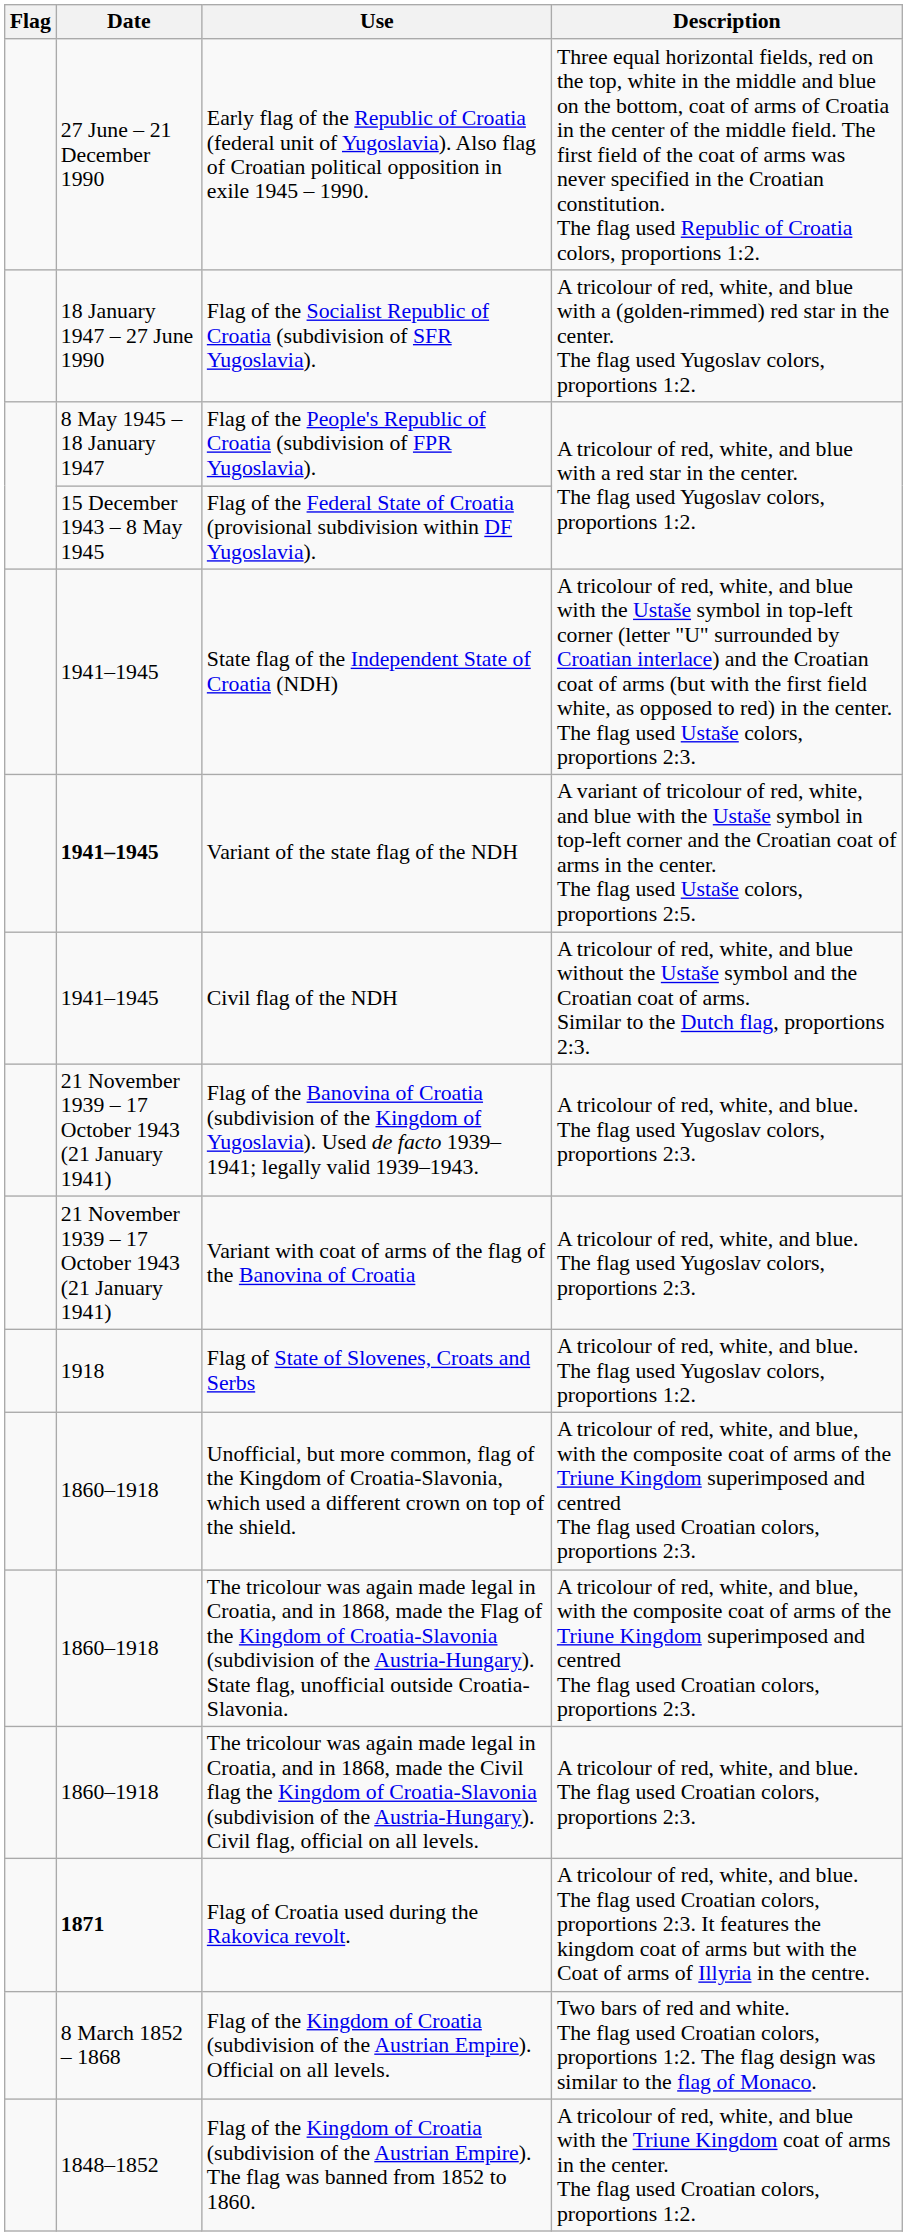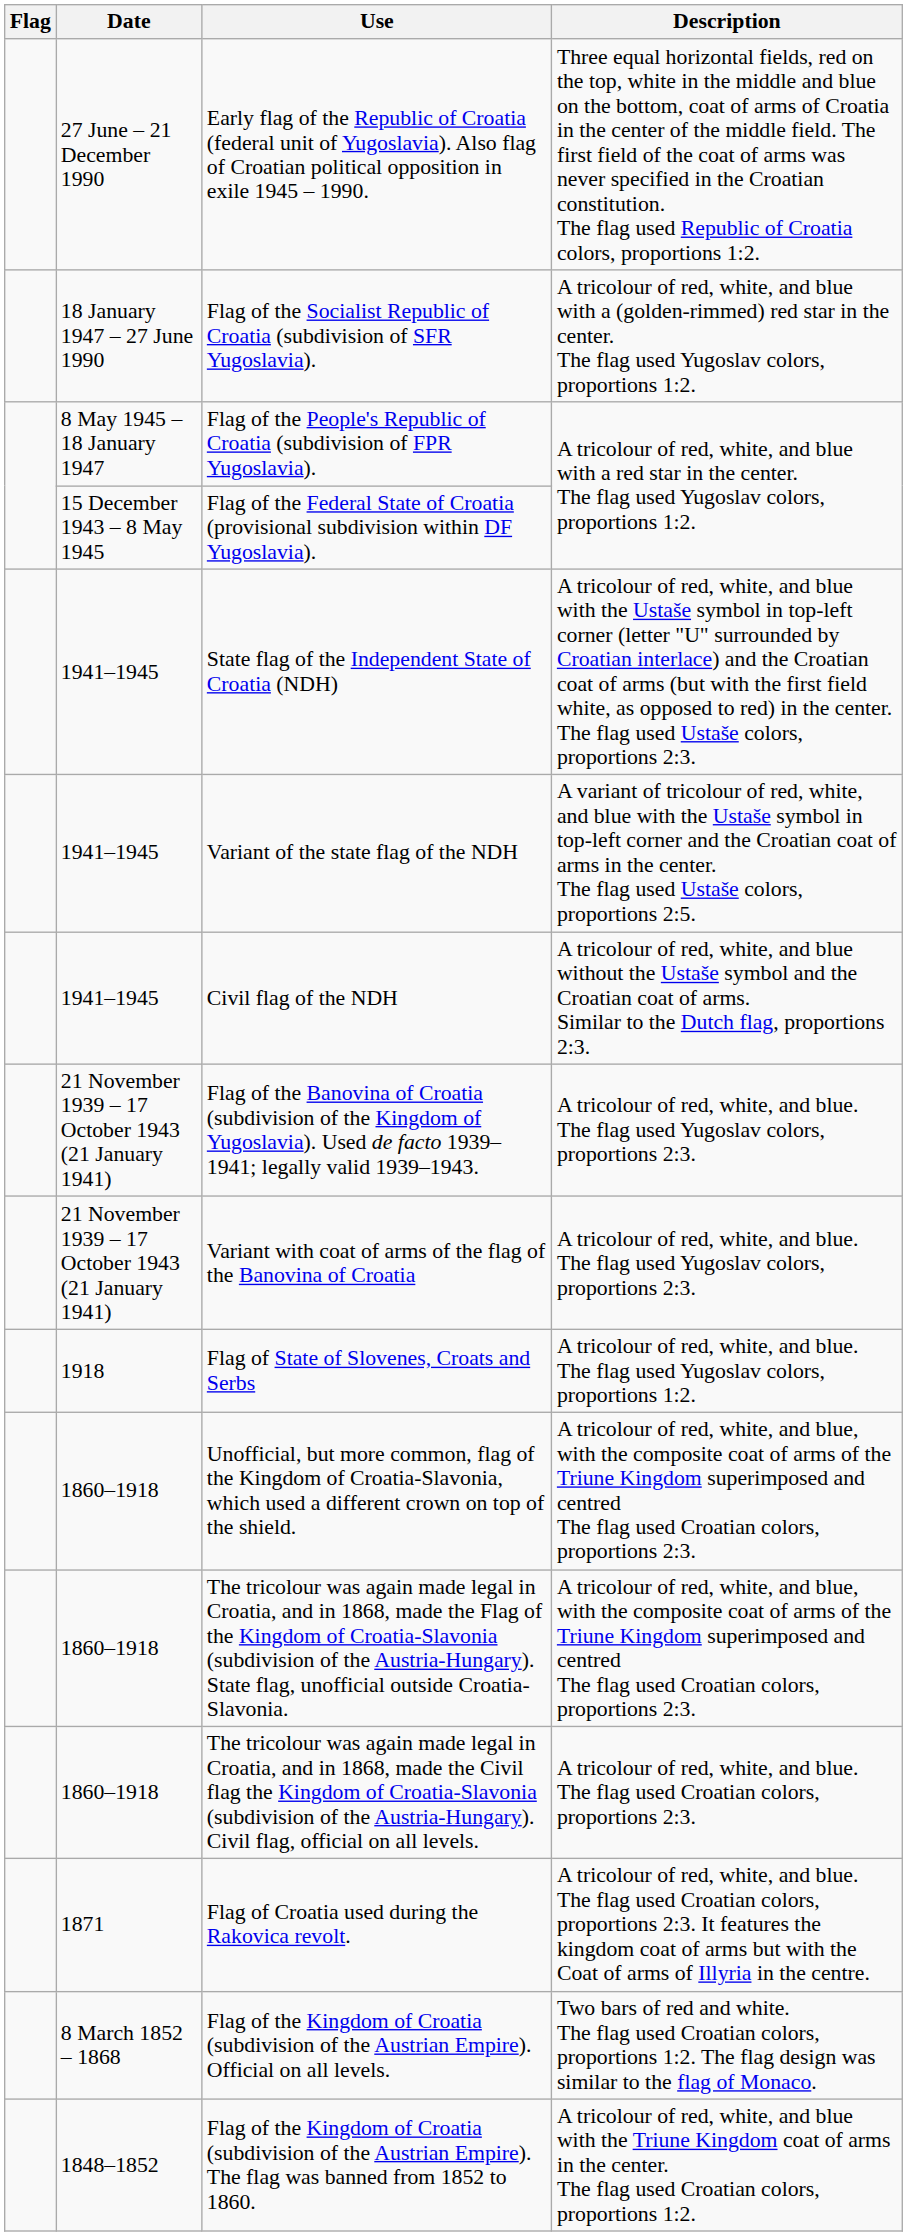Variant of the state flag of the NDH | Date: bold -> normal
Flag of Croatia used during the Rakovica revolt. | Date: bold -> normal
